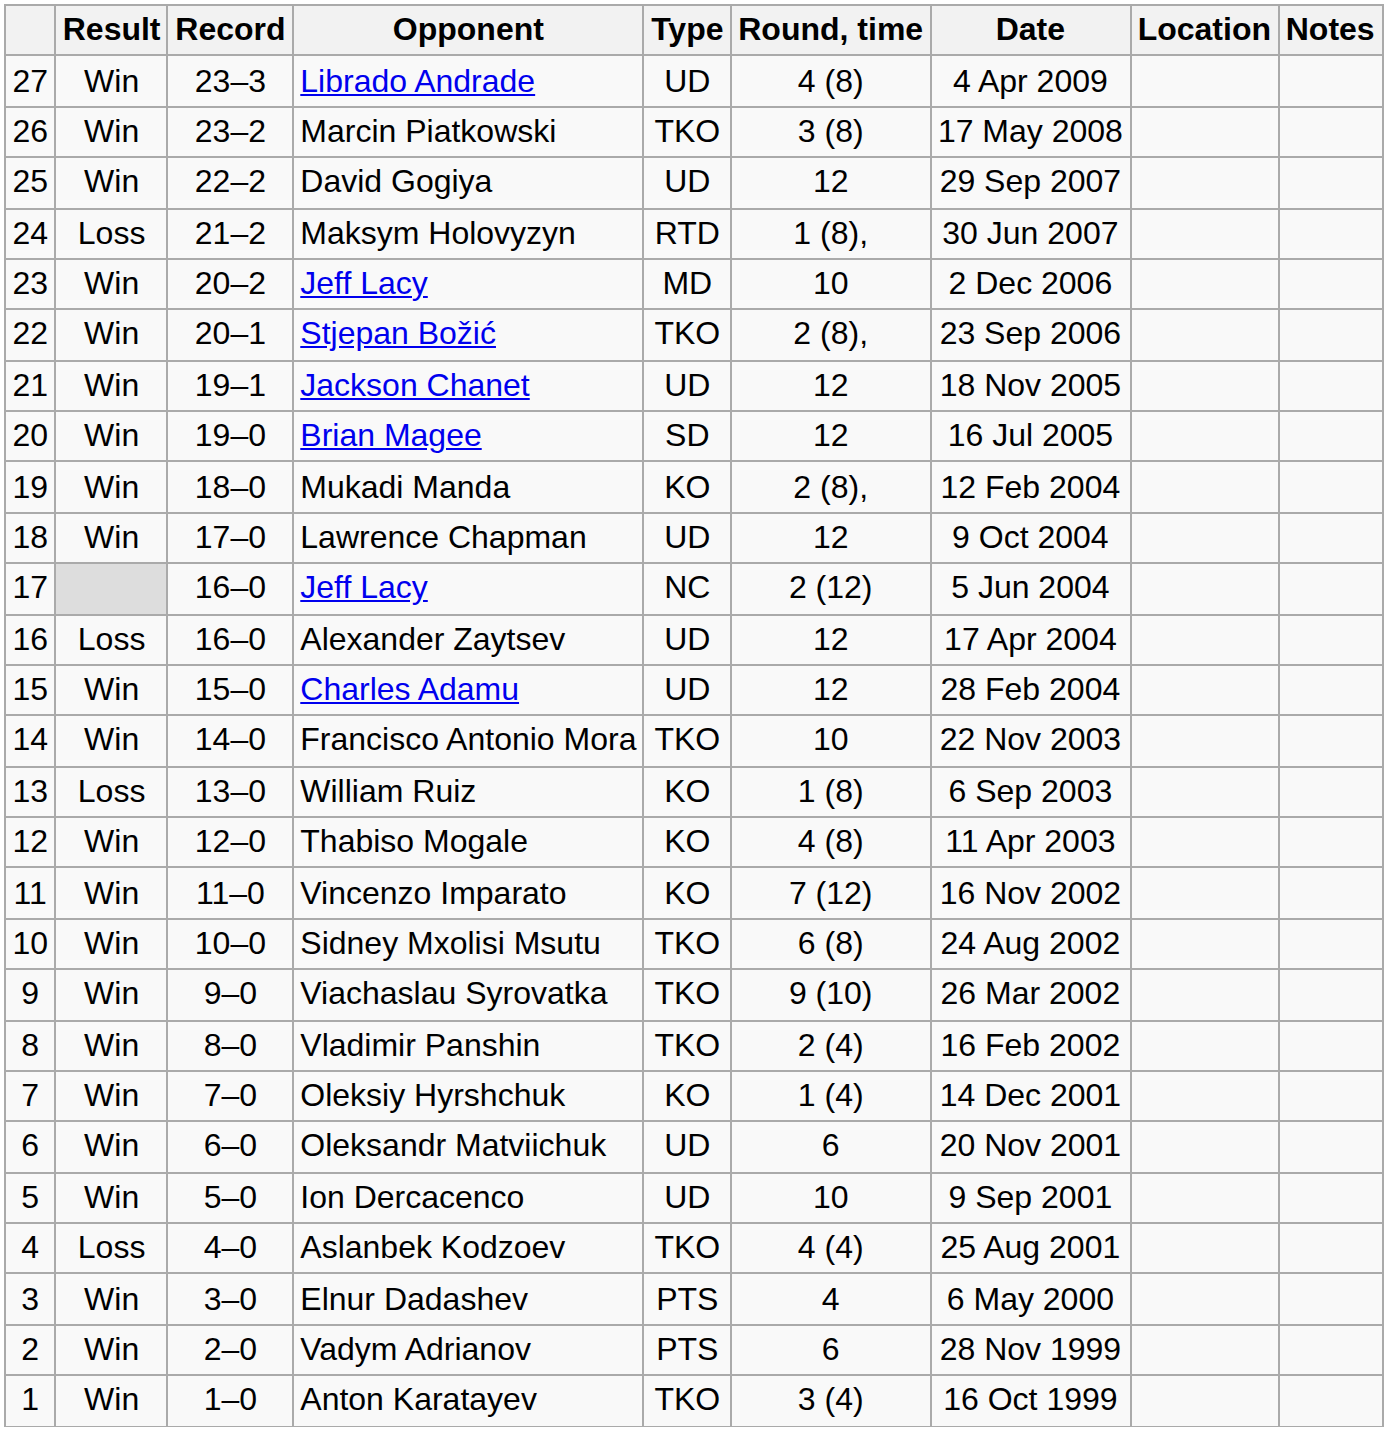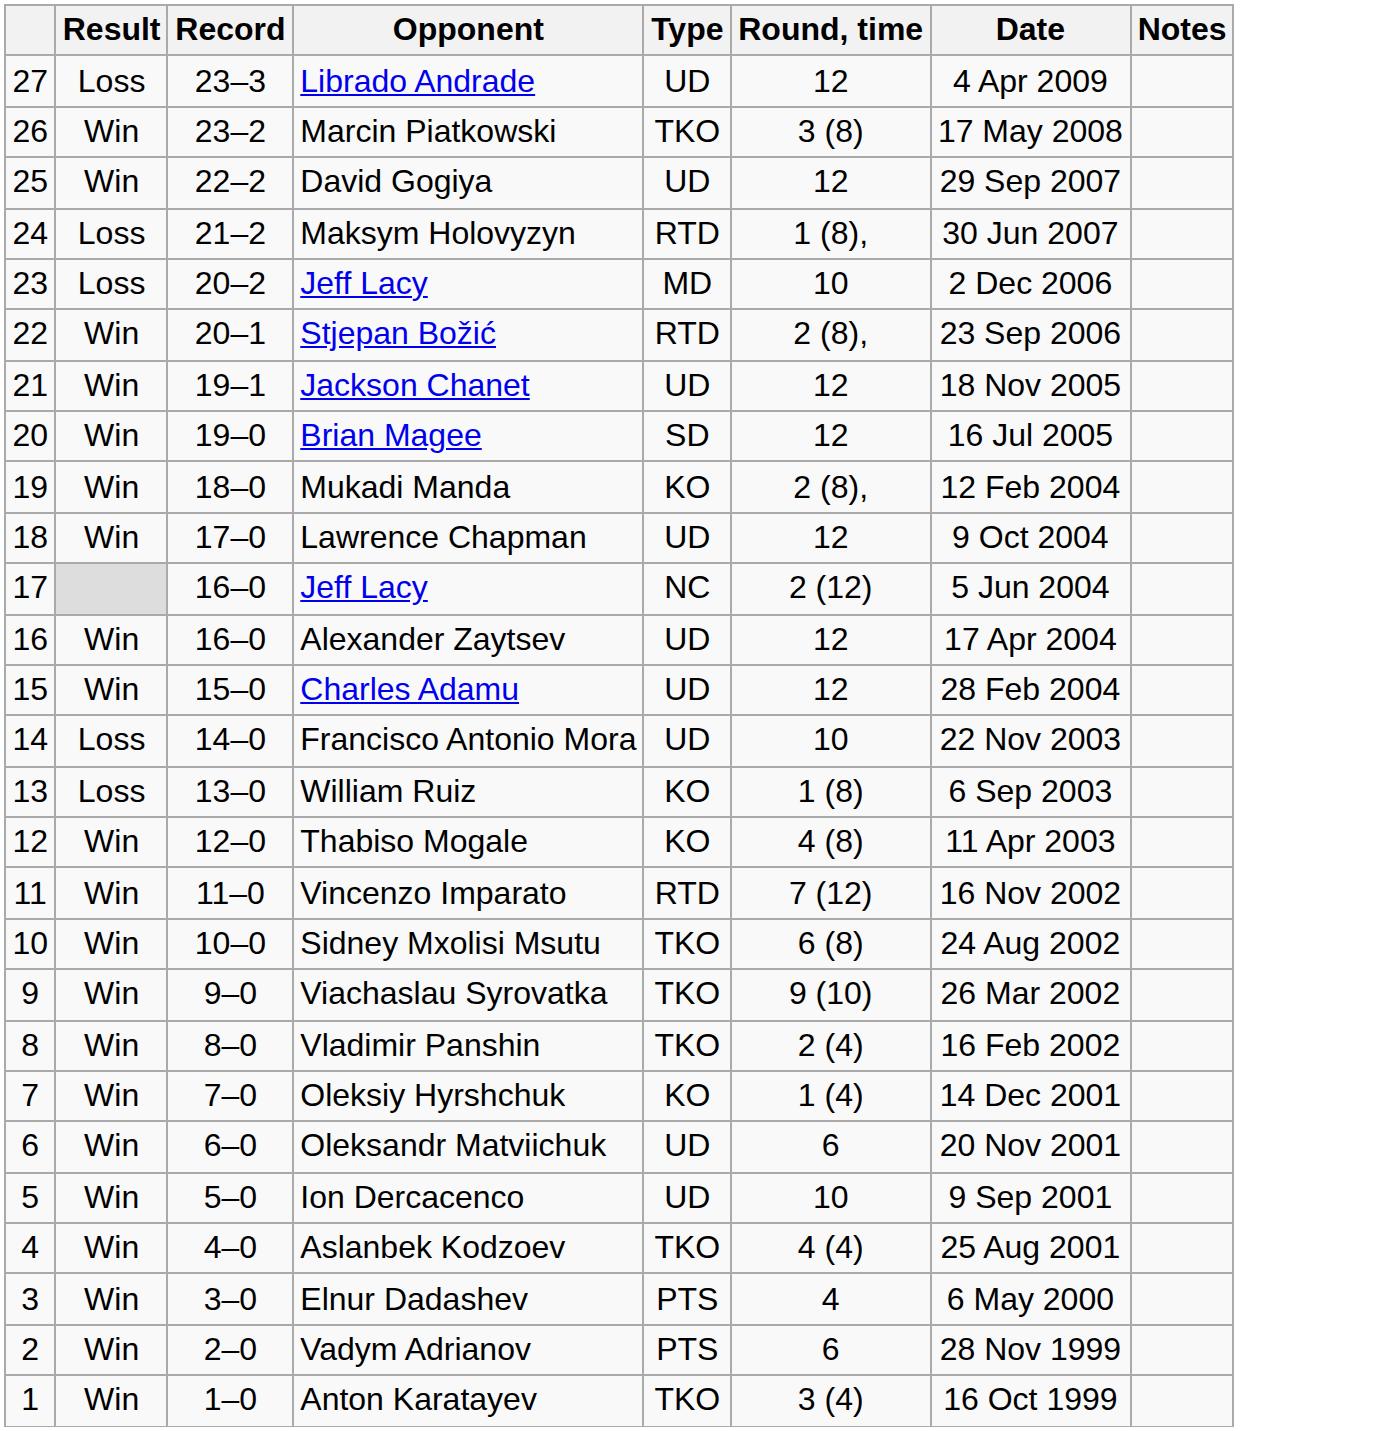- column: Location
Librado Andrade | Result: Win -> Loss
Librado Andrade | Round, time: 4 (8) -> 12
23 / Jeff Lacy | Result: Win -> Loss
Stjepan Božić | Type: TKO -> RTD
Alexander Zaytsev | Result: Loss -> Win
Francisco Antonio Mora | Result: Win -> Loss
Francisco Antonio Mora | Type: TKO -> UD
Vincenzo Imparato | Type: KO -> RTD
Aslanbek Kodzoev | Result: Loss -> Win
